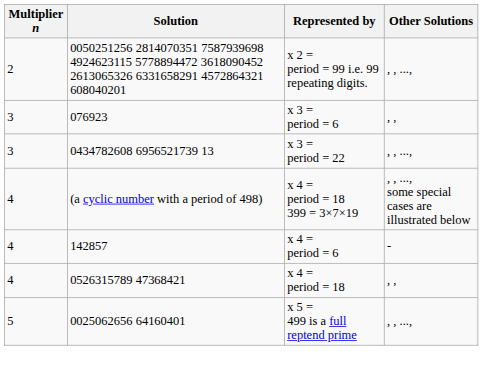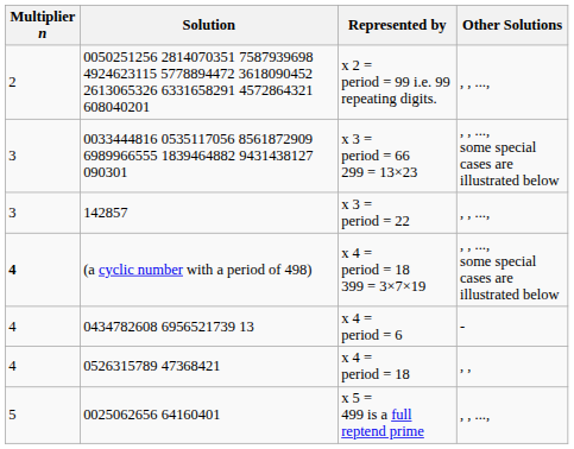+ row: 3 | 0033444816 0535117056 8561872909 6989966555 1839464882 9431438127 090301 | x 3 = period = 66 299 = 13×23 | , , ..., some special cases are illustrated below
- row: 3 | 076923 | x 3 = period = 6 | , ,
x 3 = period = 22 | Solution: 0434782608 6956521739 13 -> 142857
x 4 = period = 18 399 = 3×7×19 | Multiplier n: normal -> bold
x 4 = period = 6 | Solution: 142857 -> 0434782608 6956521739 13
